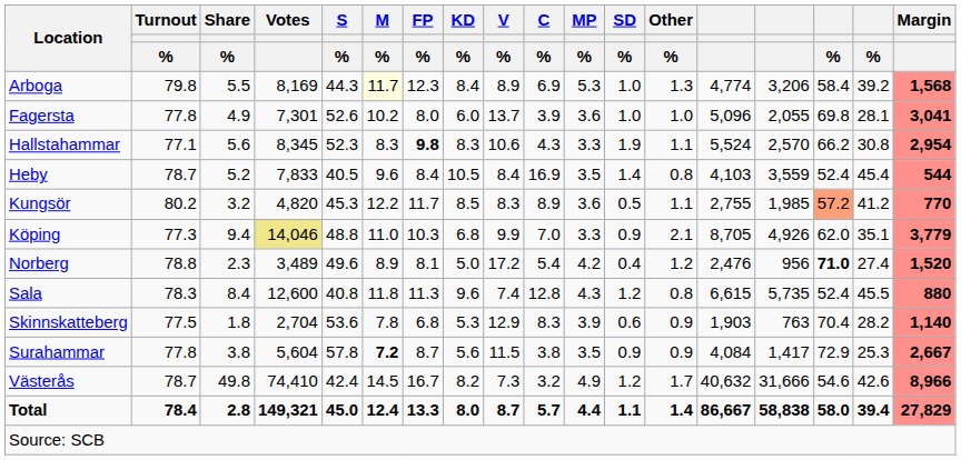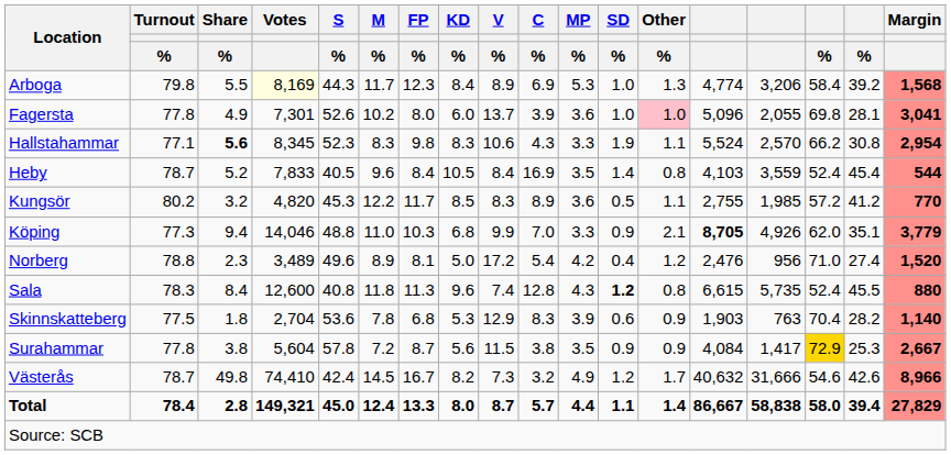Arboga | Votes: no background -> lightyellow background
Arboga | M / %: lightyellow background -> no background
Fagersta | Other / %: no background -> pink background
Hallstahammar | Share / %: normal -> bold
Hallstahammar | FP / %: bold -> normal
Kungsör | column 16: lightsalmon background -> no background
Köping | Votes: khaki background -> no background
Köping | column 14: normal -> bold
Norberg | column 16: bold -> normal
Sala | SD / %: normal -> bold
Surahammar | M / %: bold -> normal
Surahammar | column 16: no background -> gold background
